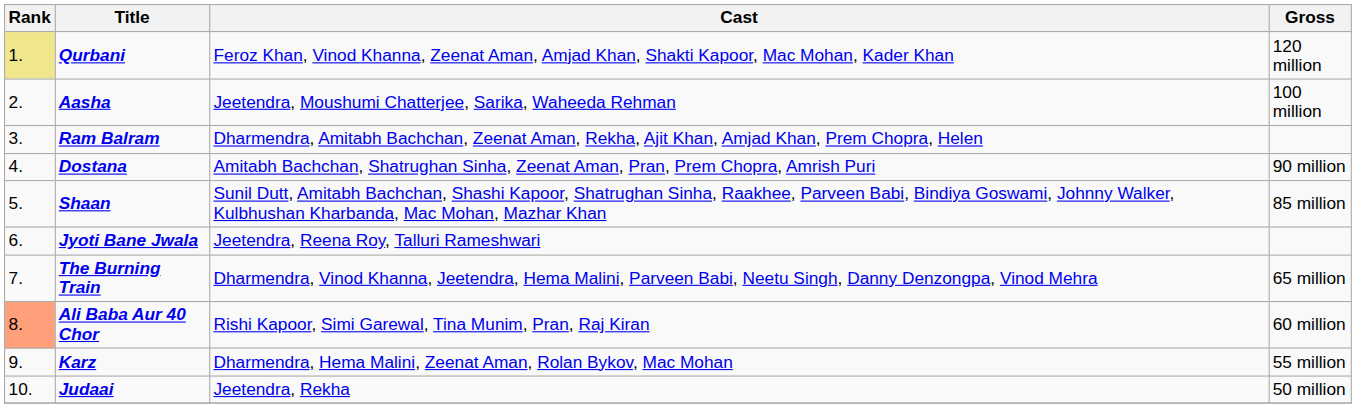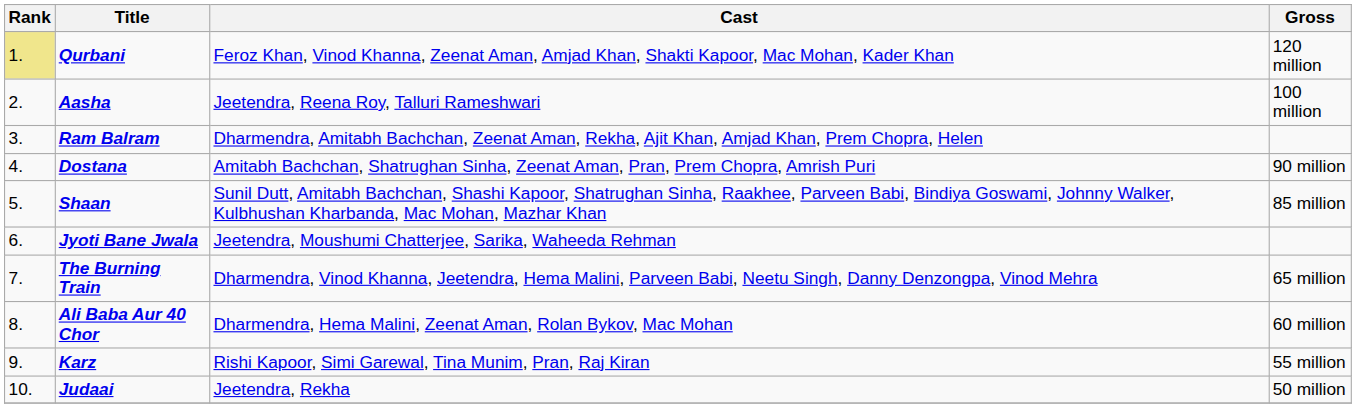Aasha | Cast: Jeetendra, Moushumi Chatterjee, Sarika, Waheeda Rehman -> Jeetendra, Reena Roy, Talluri Rameshwari
Jyoti Bane Jwala | Cast: Jeetendra, Reena Roy, Talluri Rameshwari -> Jeetendra, Moushumi Chatterjee, Sarika, Waheeda Rehman
Ali Baba Aur 40 Chor | Rank: lightsalmon background -> no background
Ali Baba Aur 40 Chor | Cast: Rishi Kapoor, Simi Garewal, Tina Munim, Pran, Raj Kiran -> Dharmendra, Hema Malini, Zeenat Aman, Rolan Bykov, Mac Mohan
Karz | Cast: Dharmendra, Hema Malini, Zeenat Aman, Rolan Bykov, Mac Mohan -> Rishi Kapoor, Simi Garewal, Tina Munim, Pran, Raj Kiran
